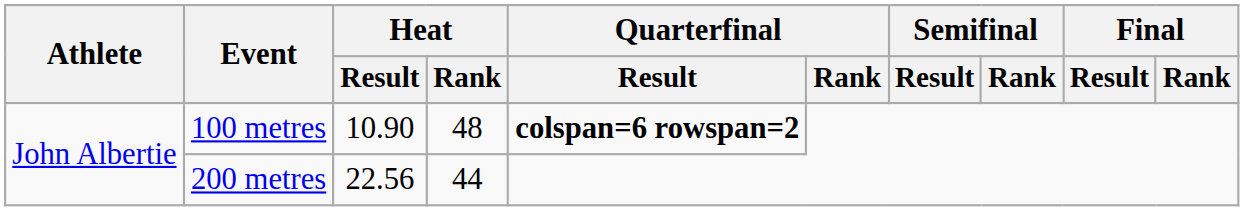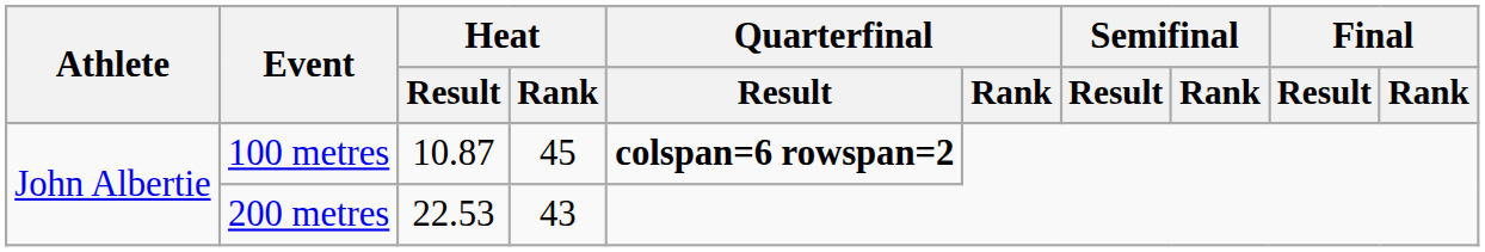100 metres | Heat / Result: 10.90 -> 10.87
100 metres | Heat / Rank: 48 -> 45
200 metres | Heat / Result: 22.56 -> 22.53
200 metres | Heat / Rank: 44 -> 43
